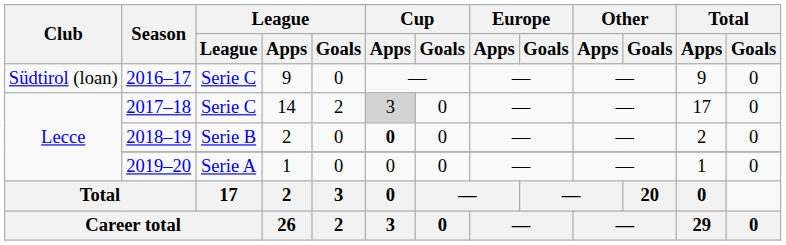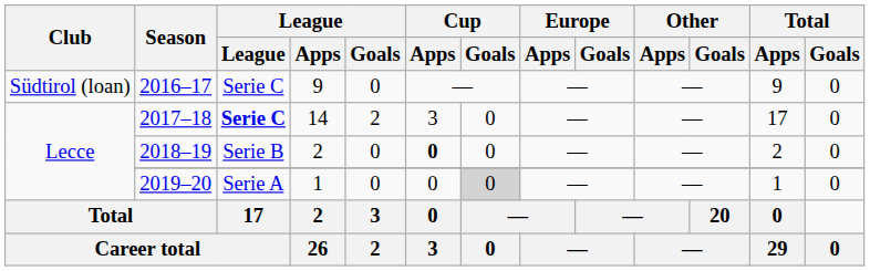2017–18 | League: normal -> bold
2017–18 | Cup / Apps: lightgrey background -> no background
2019–20 | Cup / Goals: no background -> lightgrey background
